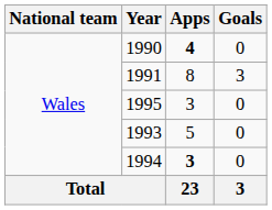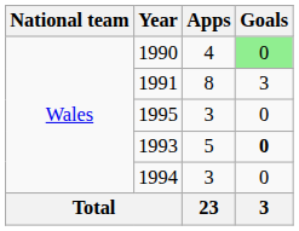1990 | Apps: bold -> normal
1990 | Goals: no background -> lightgreen background
1993 | Goals: normal -> bold
1994 | Apps: bold -> normal
